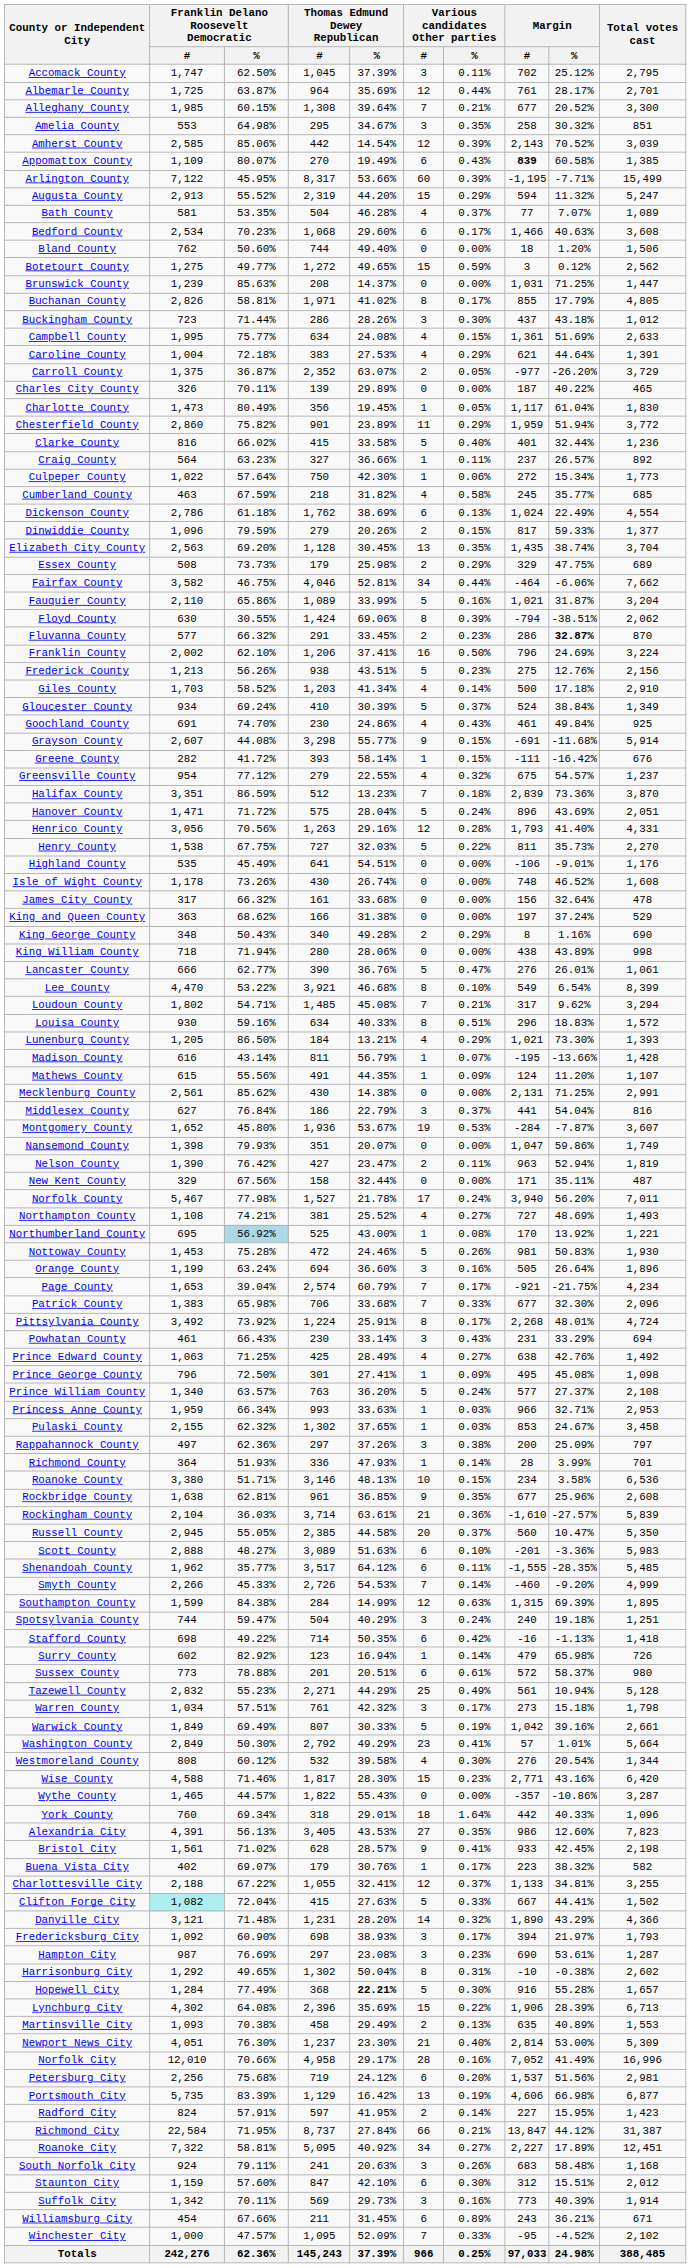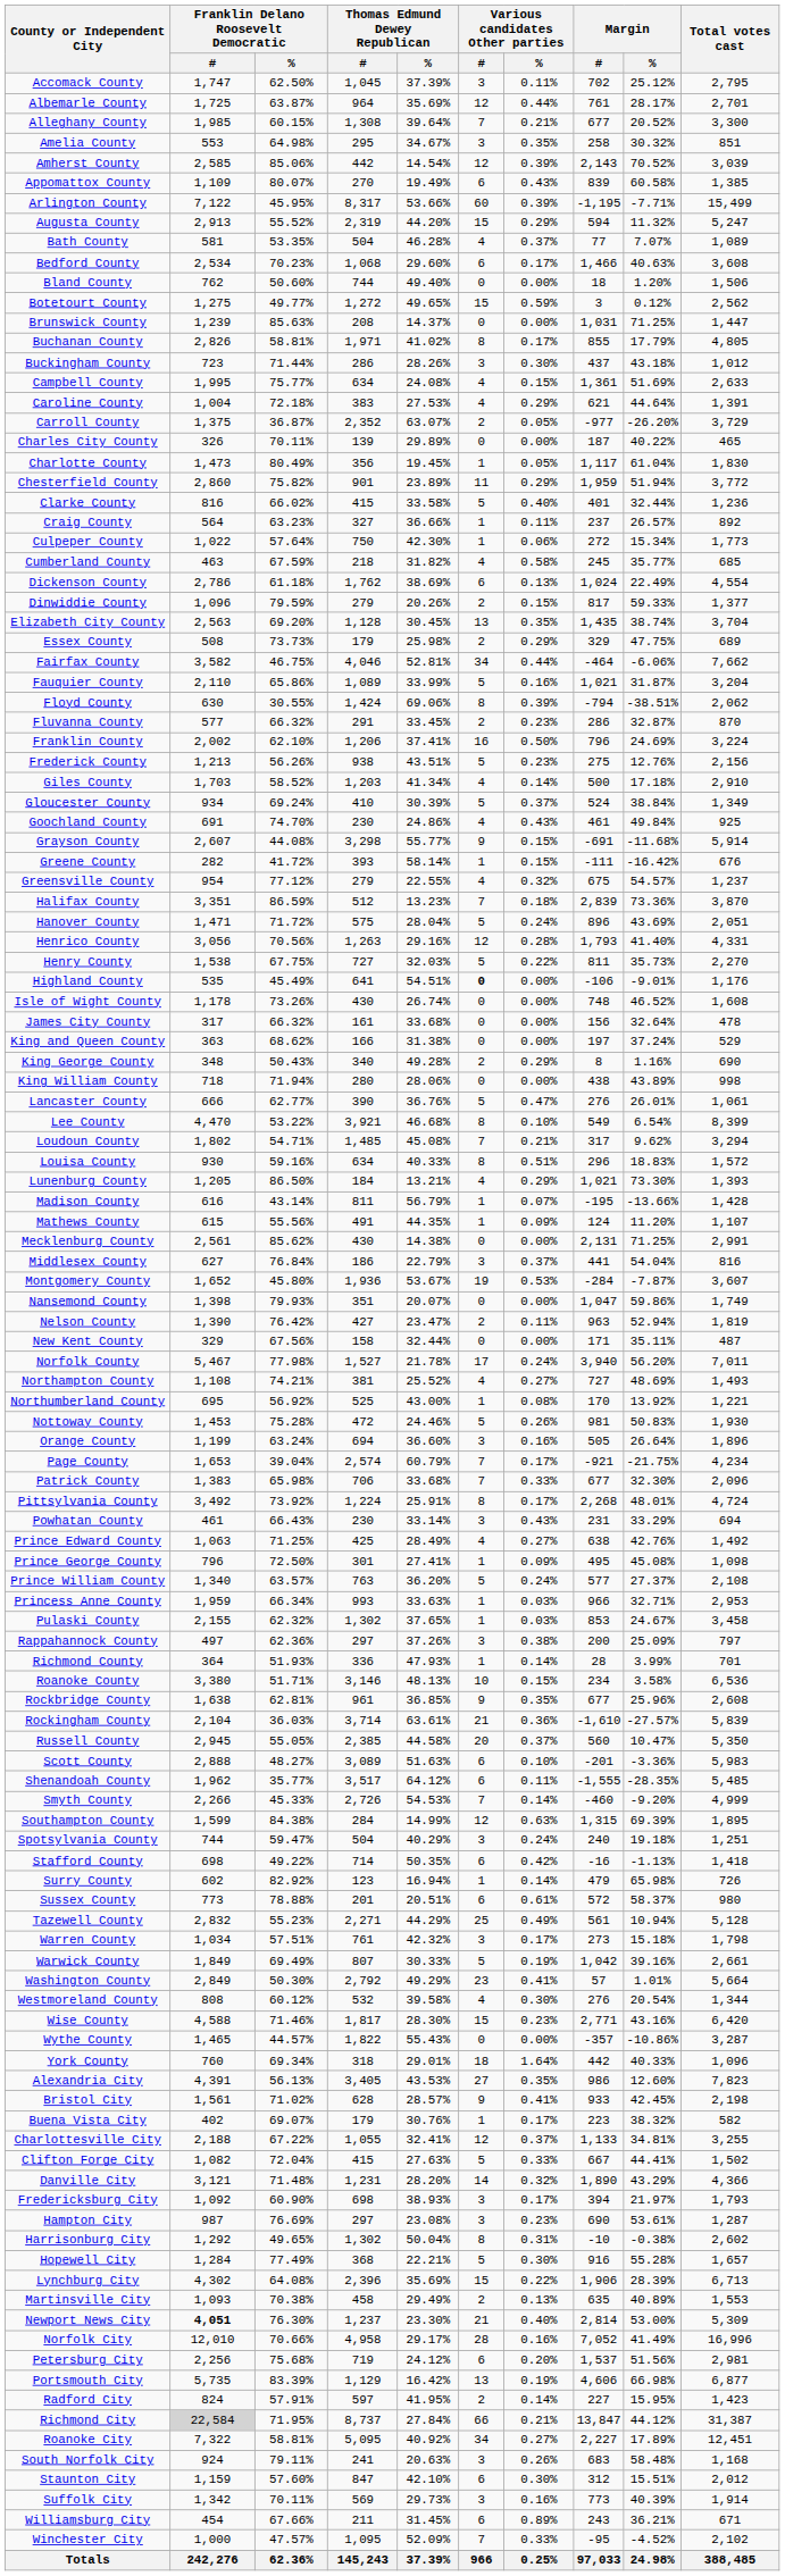Appomattox County | Margin / #: bold -> normal
Fluvanna County | Margin / %: bold -> normal
Highland County | Various candidates Other parties / #: normal -> bold
Northumberland County | Franklin Delano Roosevelt Democratic / %: lightblue background -> no background
Clifton Forge City | Franklin Delano Roosevelt Democratic / #: paleturquoise background -> no background
Hopewell City | Thomas Edmund Dewey Republican / %: bold -> normal
Newport News City | Franklin Delano Roosevelt Democratic / #: normal -> bold
Richmond City | Franklin Delano Roosevelt Democratic / #: no background -> lightgrey background
